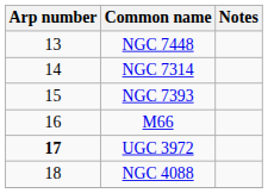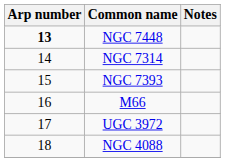NGC 7448 | Arp number: normal -> bold
UGC 3972 | Arp number: bold -> normal
